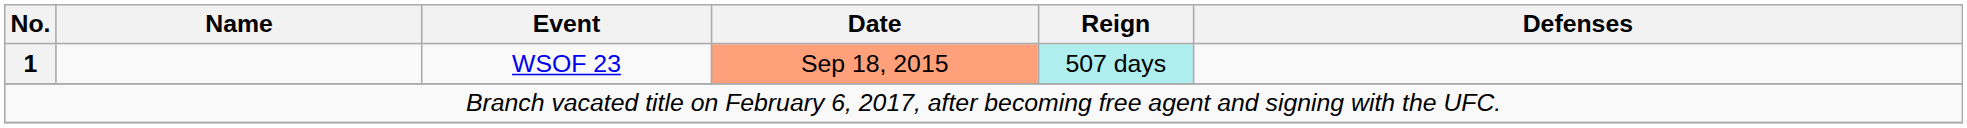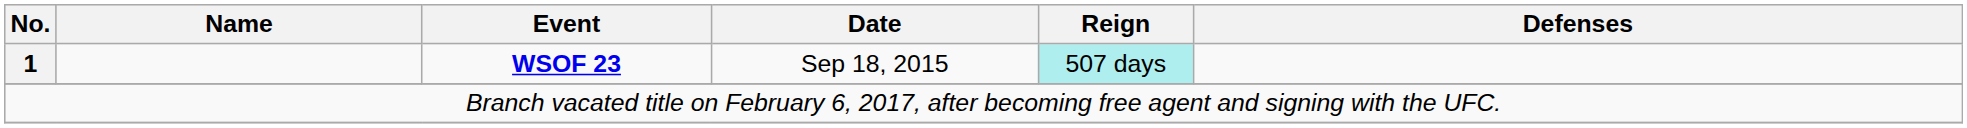1 | Event: normal -> bold
1 | Date: lightsalmon background -> no background
